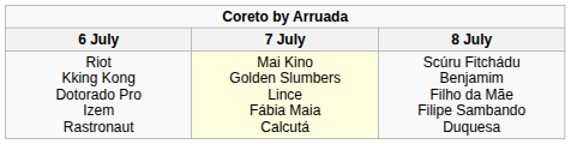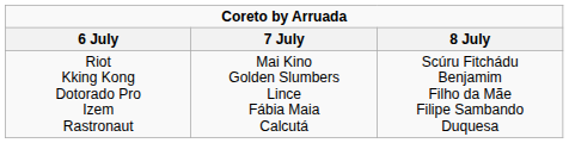Riot Kking Kong Dotorado Pro Izem Rastronaut | 7 July: lightyellow background -> no background
